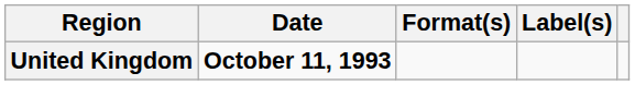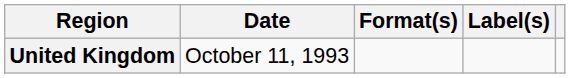United Kingdom | Date: bold -> normal
